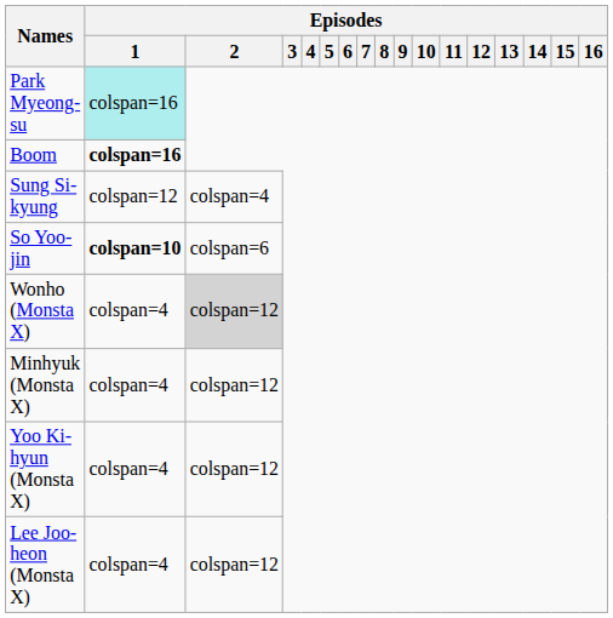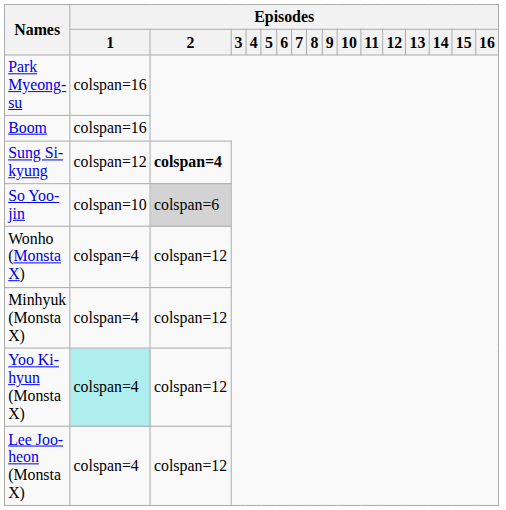Park Myeong-su | Episodes / 1: paleturquoise background -> no background
Boom | Episodes / 1: bold -> normal
Sung Si-kyung | Episodes / 2: normal -> bold
So Yoo-jin | Episodes / 1: bold -> normal
So Yoo-jin | Episodes / 2: no background -> lightgrey background
Wonho (Monsta X) | Episodes / 2: lightgrey background -> no background
Yoo Ki-hyun (Monsta X) | Episodes / 1: no background -> paleturquoise background
